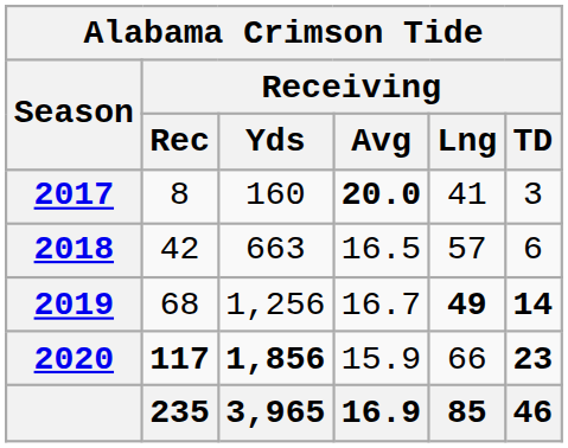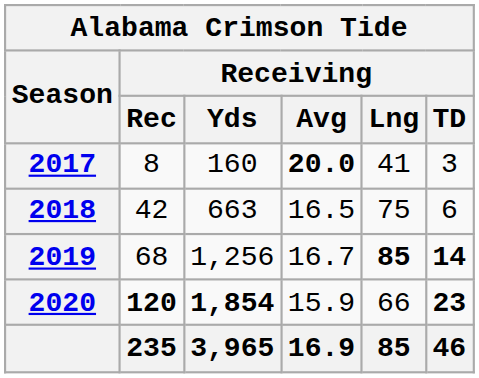2018 | Receiving / Lng: 57 -> 75
2019 | Receiving / Lng: 49 -> 85
2020 | Receiving / Rec: 117 -> 120
2020 | Receiving / Yds: 1,856 -> 1,854
